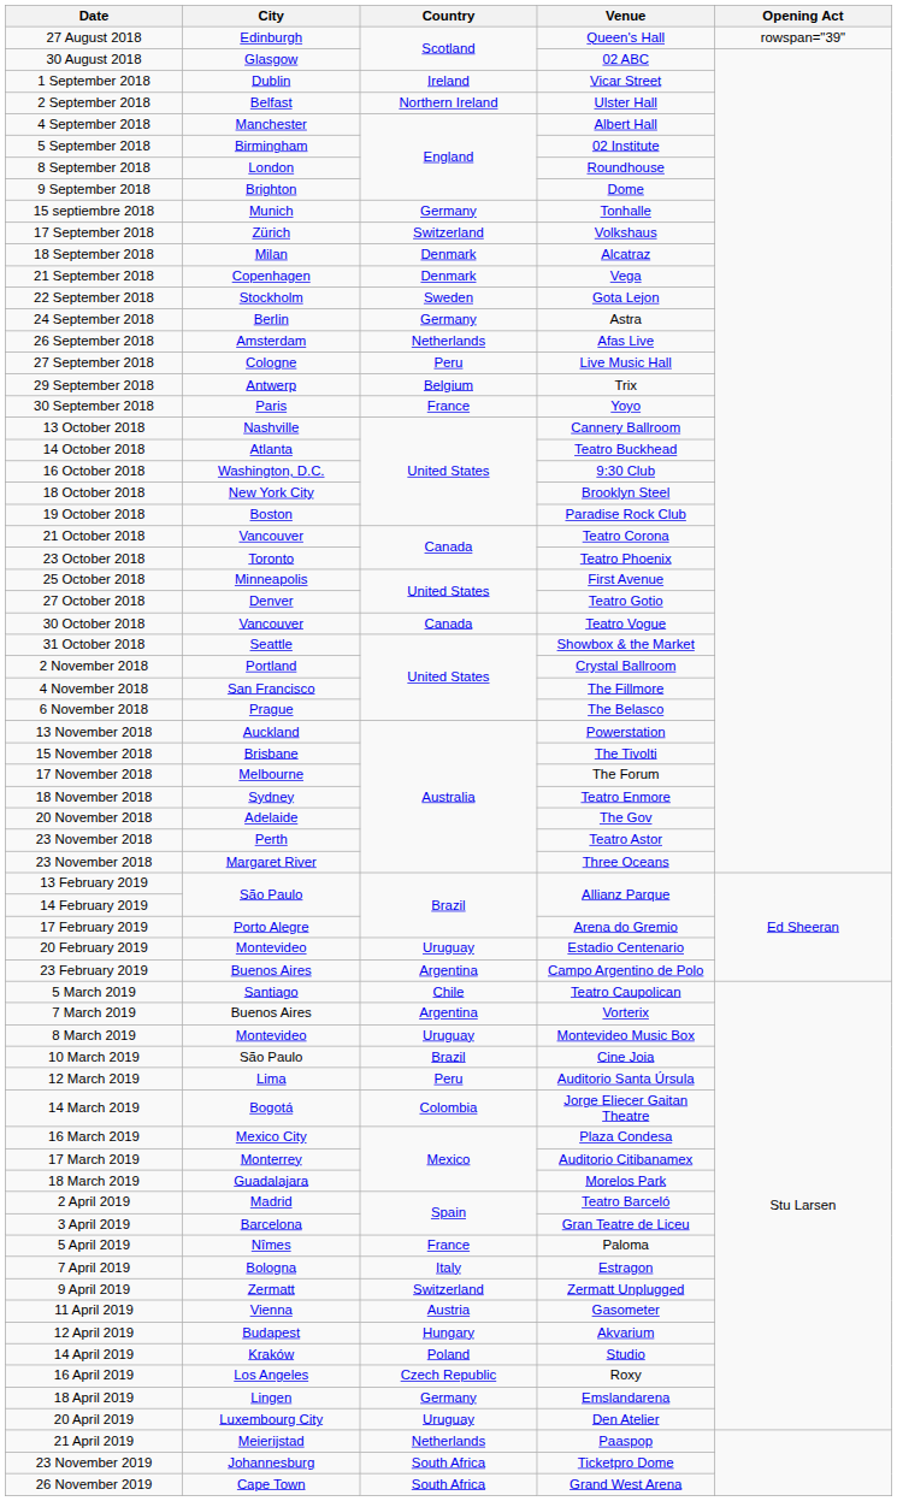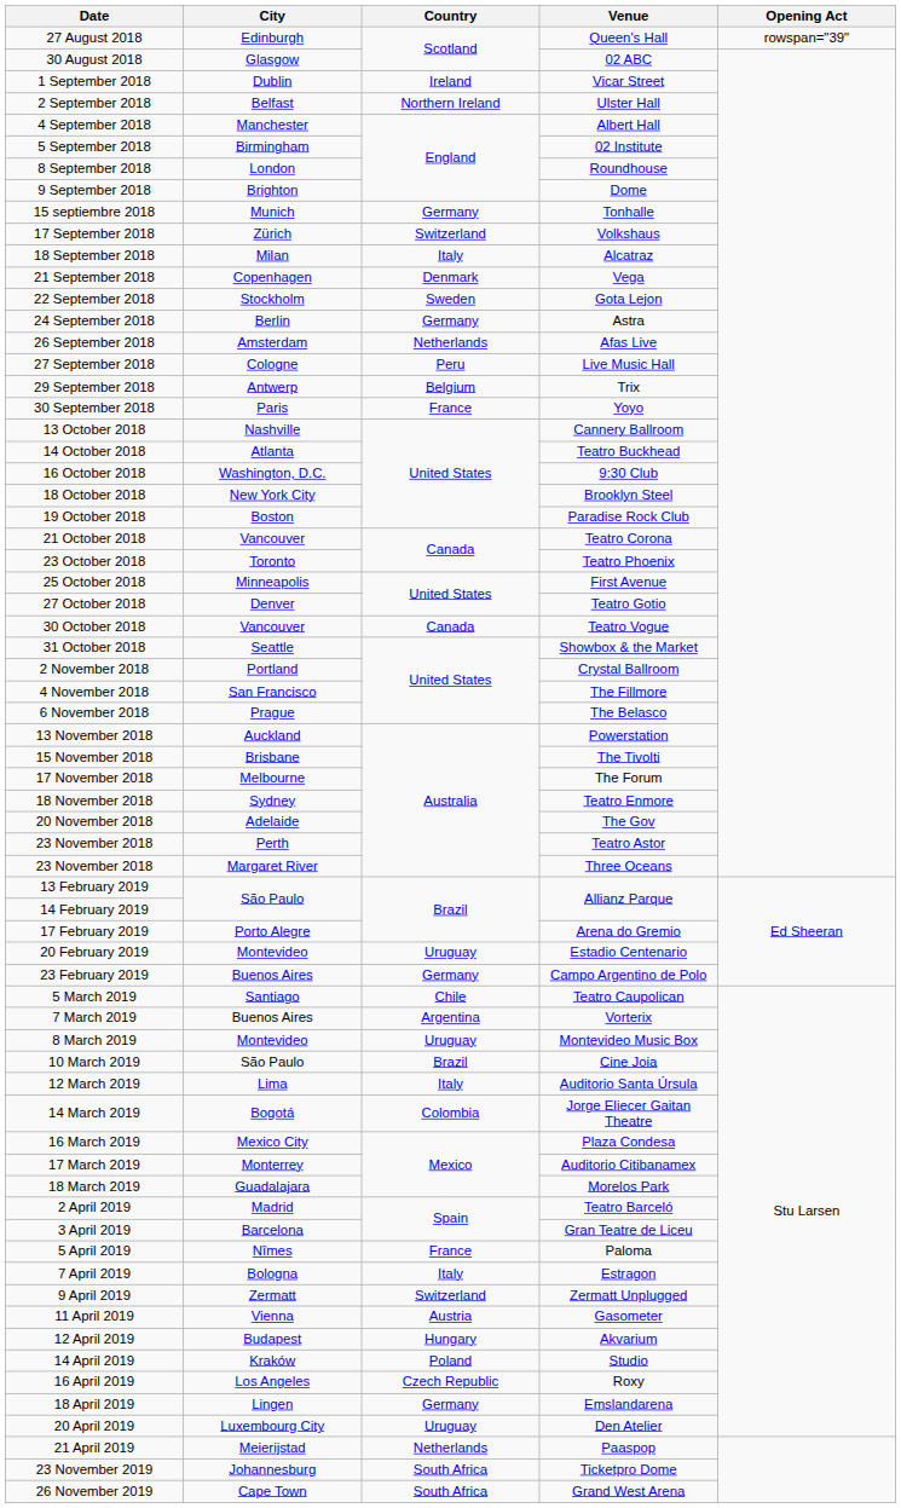18 September 2018 | Country: Denmark -> Italy
23 February 2019 | Country: Argentina -> Germany
12 March 2019 | Country: Peru -> Italy
